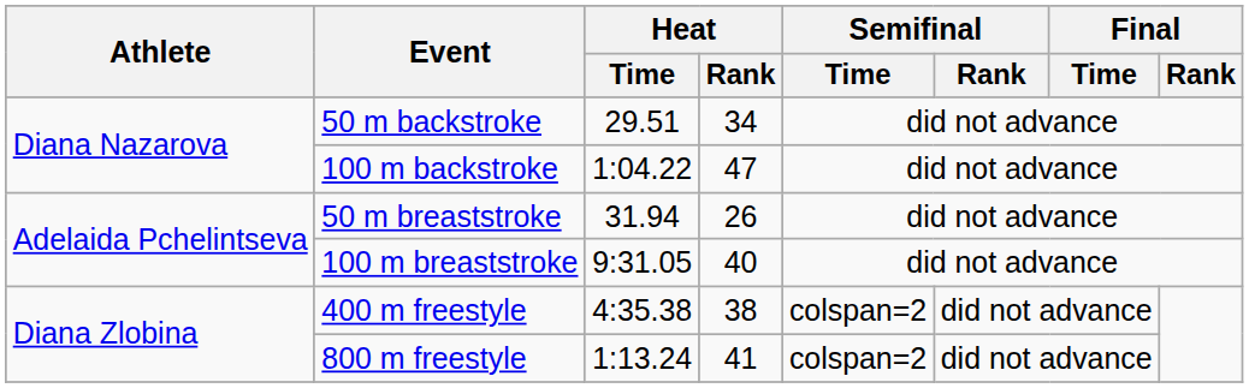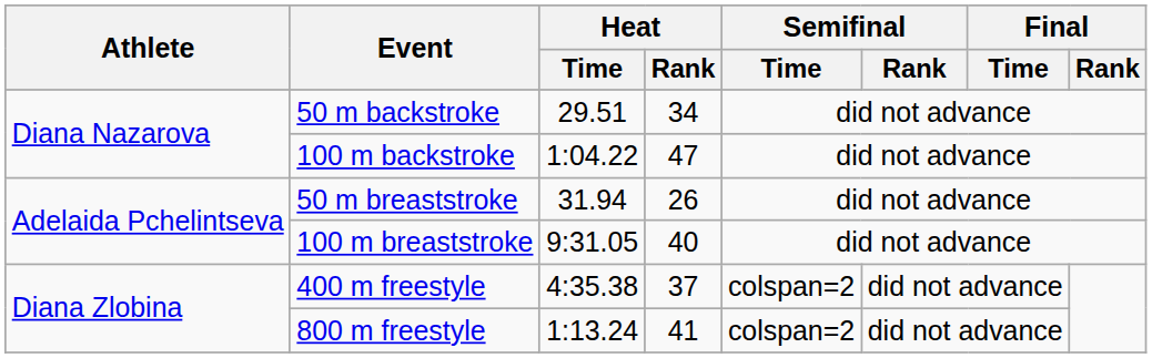400 m freestyle | Heat / Rank: 38 -> 37
